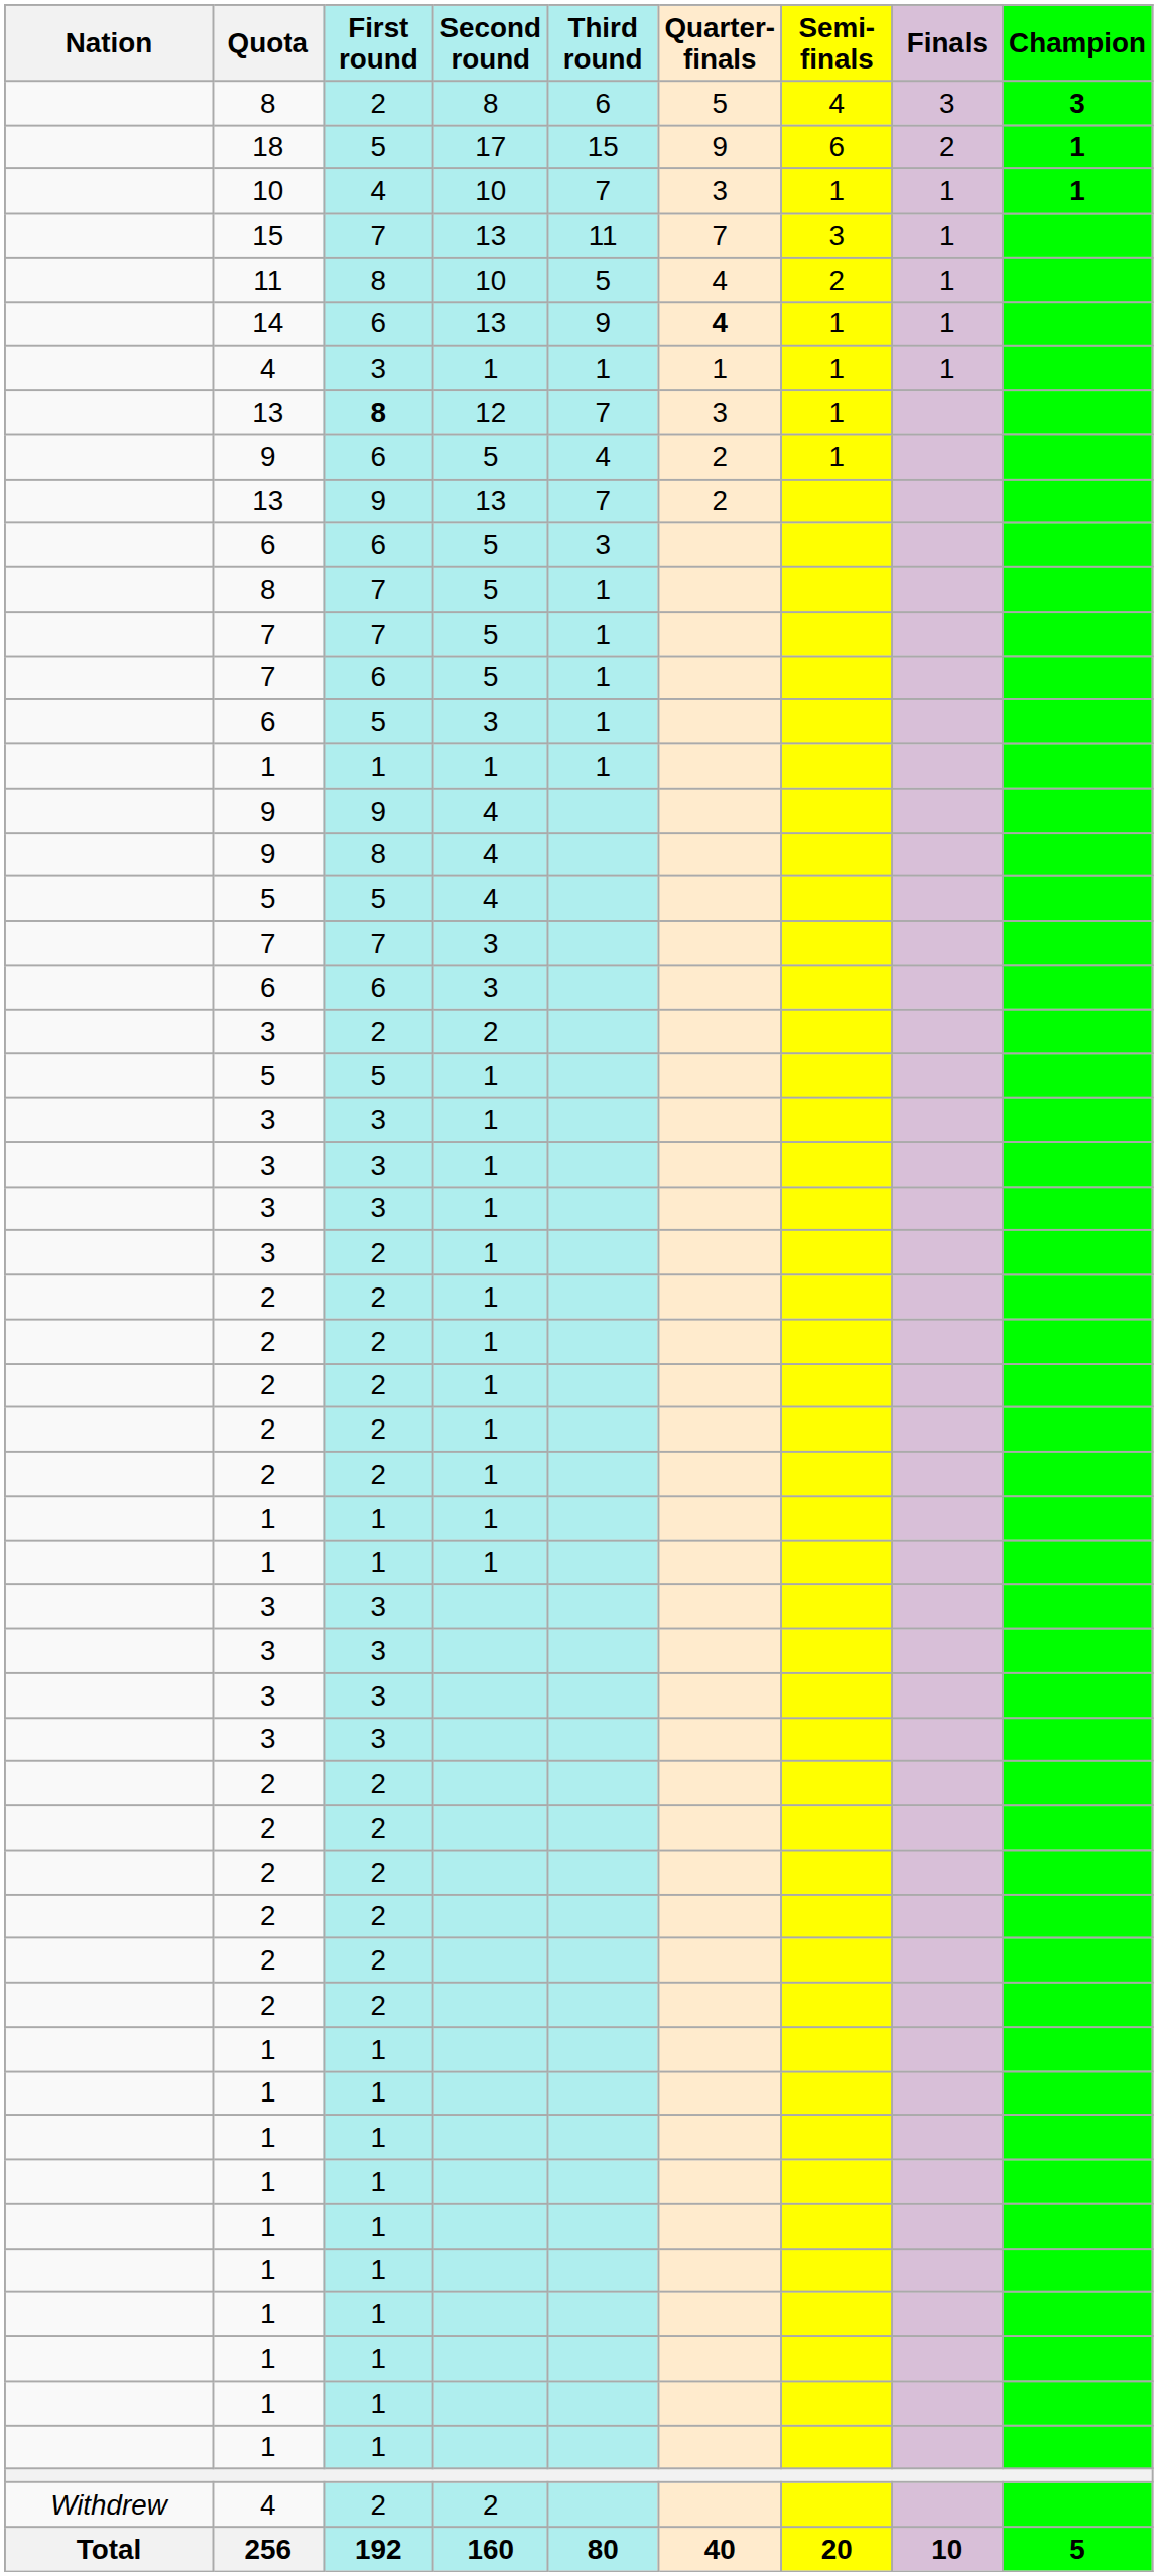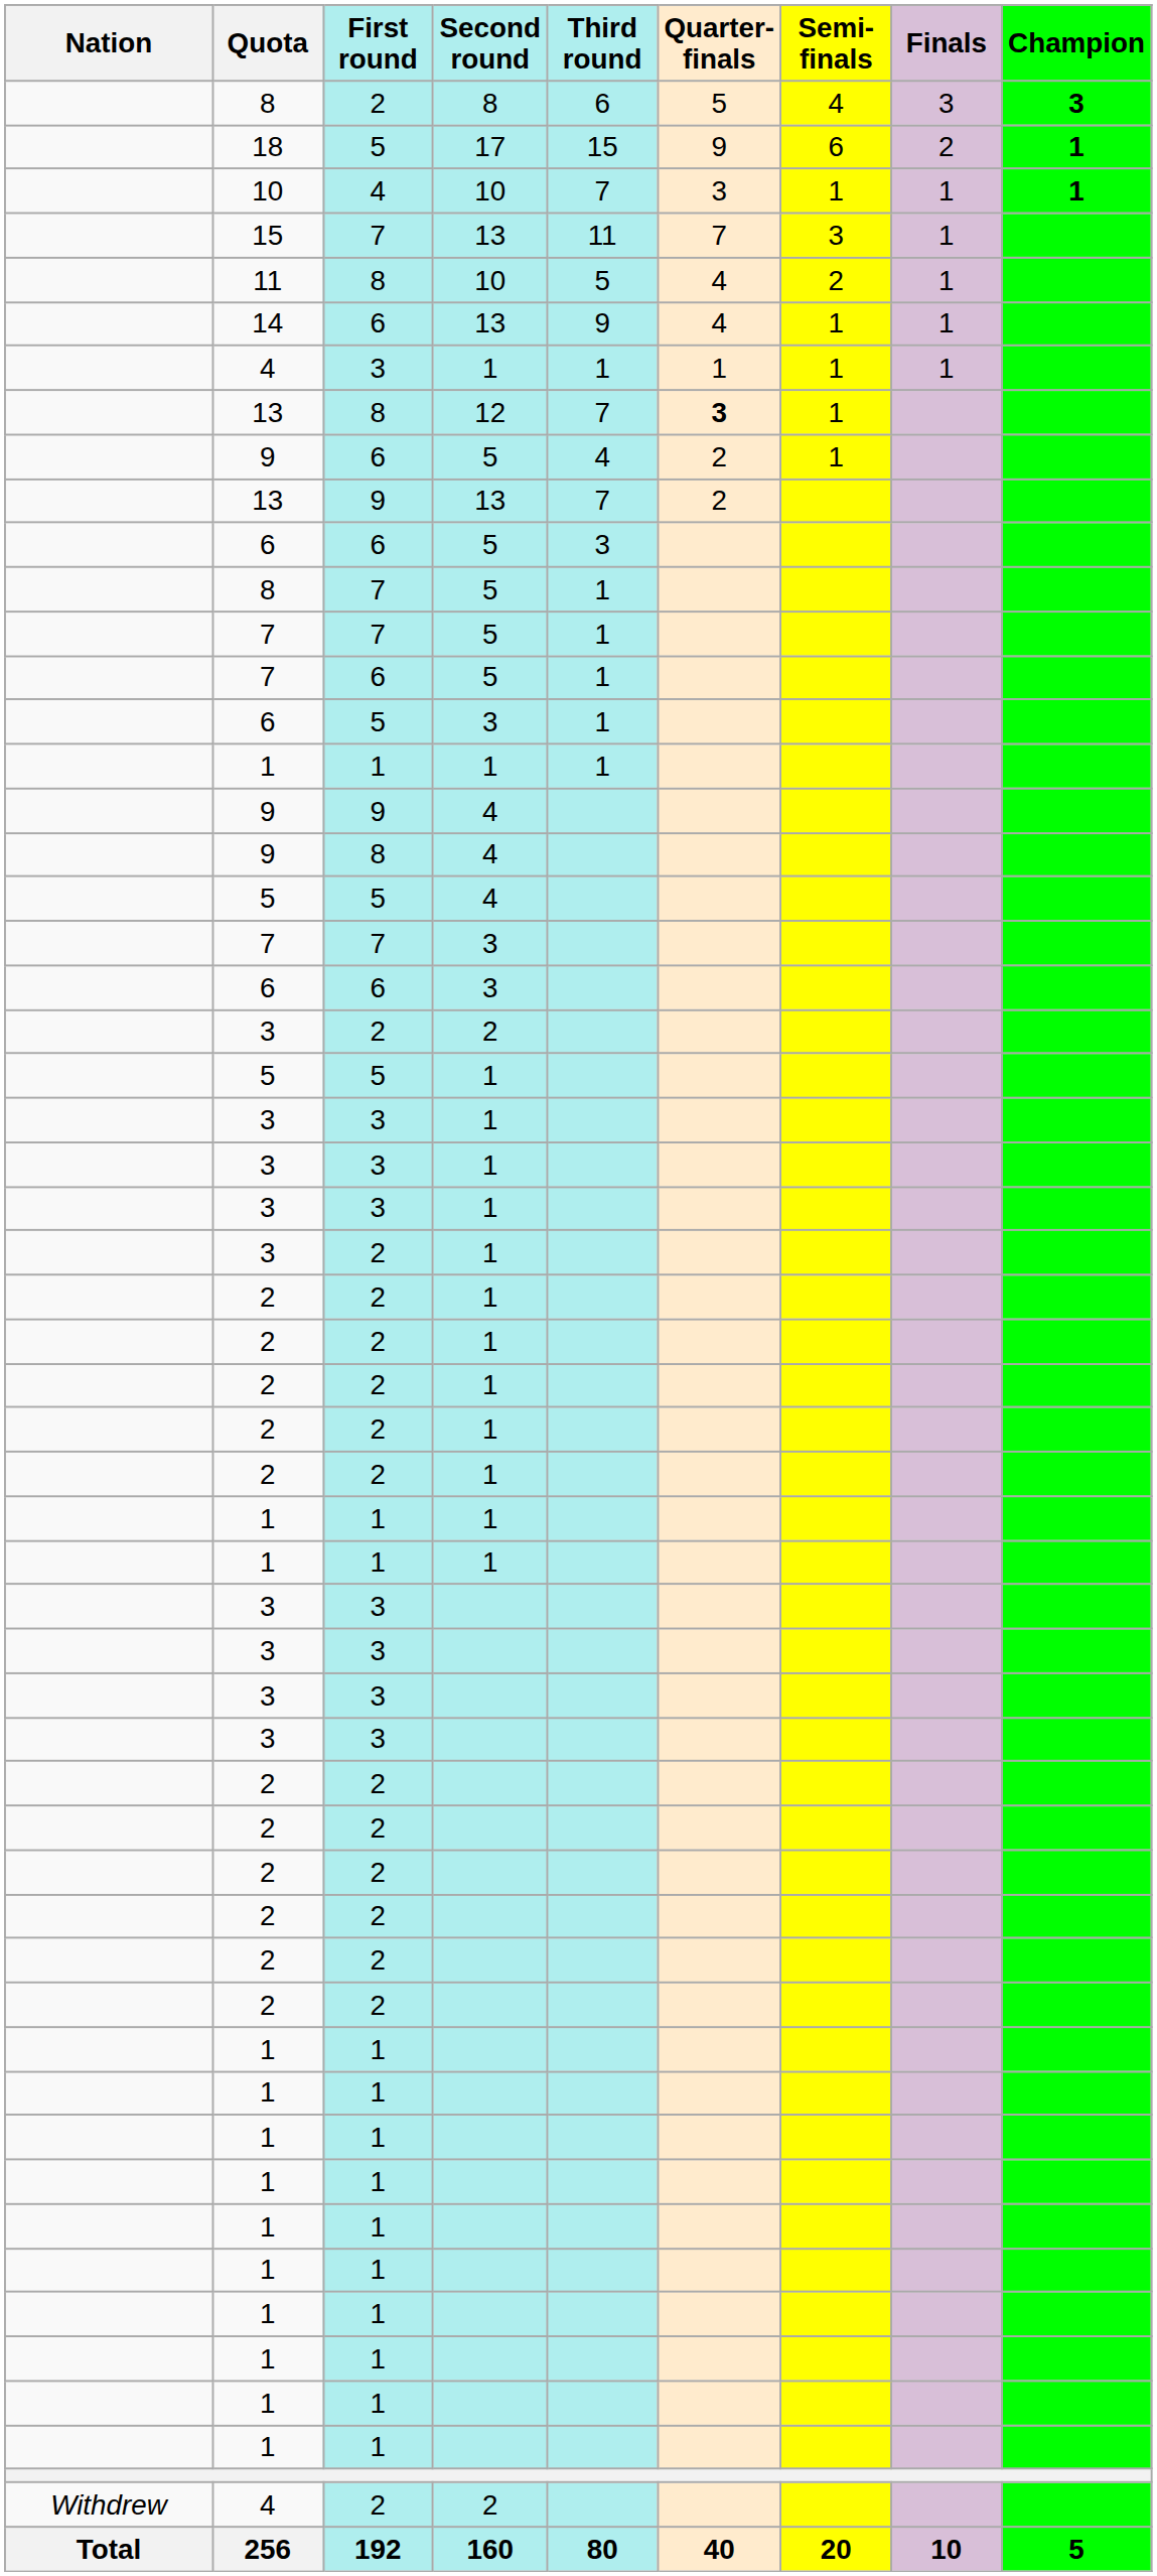14 | Quarter- finals: bold -> normal
13 / 12 | First round: bold -> normal
13 / 12 | Quarter- finals: normal -> bold
